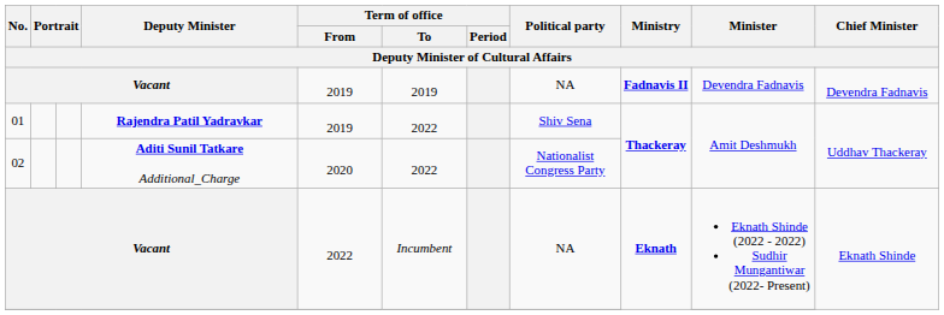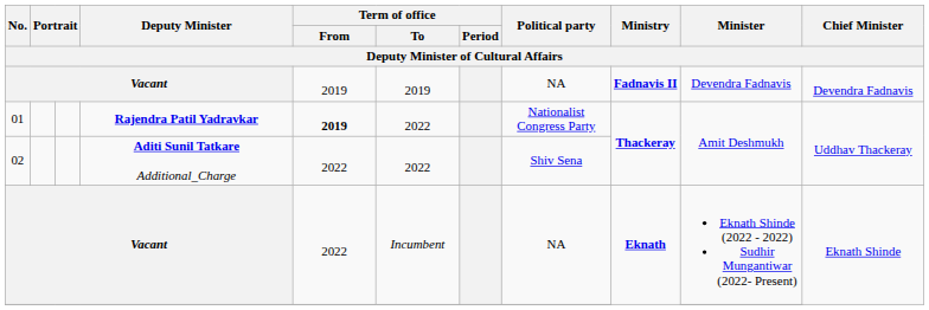01 | Term of office / From: normal -> bold
01 | Political party: Shiv Sena -> Nationalist Congress Party
02 | Term of office / From: 2020 -> 2022
02 | Political party: Nationalist Congress Party -> Shiv Sena
